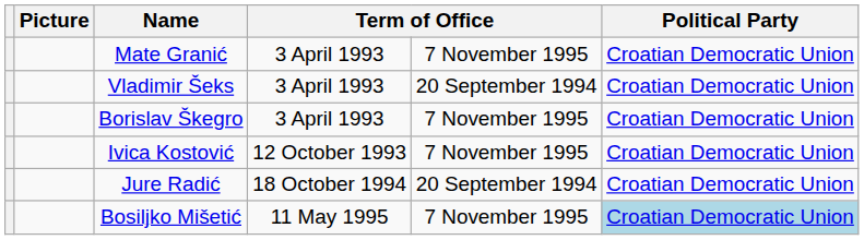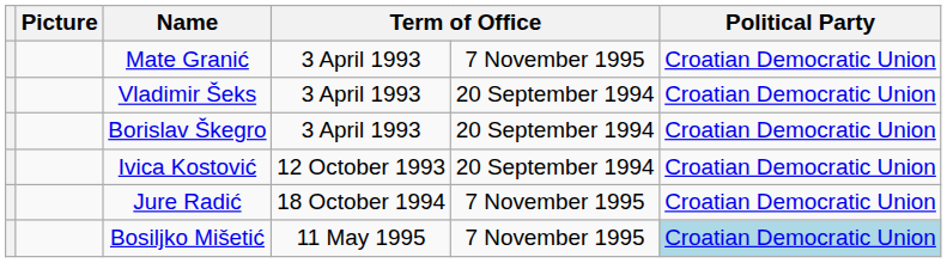Borislav Škegro | column 5: 7 November 1995 -> 20 September 1994
Ivica Kostović | column 5: 7 November 1995 -> 20 September 1994
Jure Radić | column 5: 20 September 1994 -> 7 November 1995
